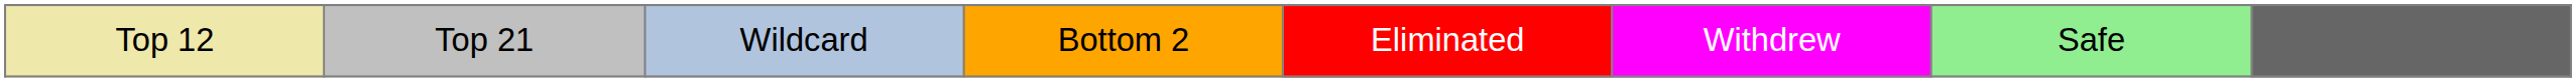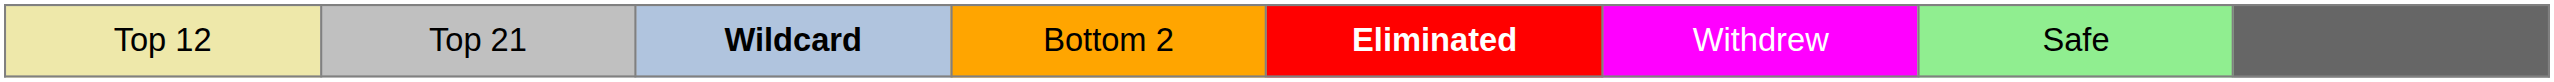Top 12 | column 3: normal -> bold
Top 12 | column 5: normal -> bold
